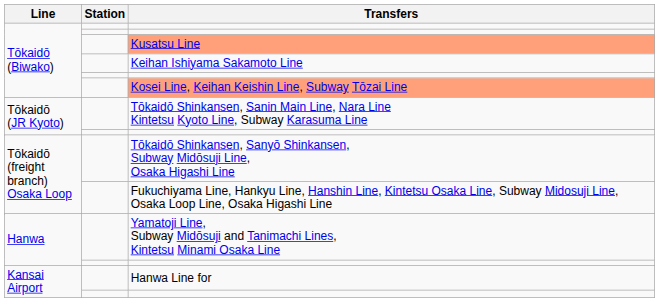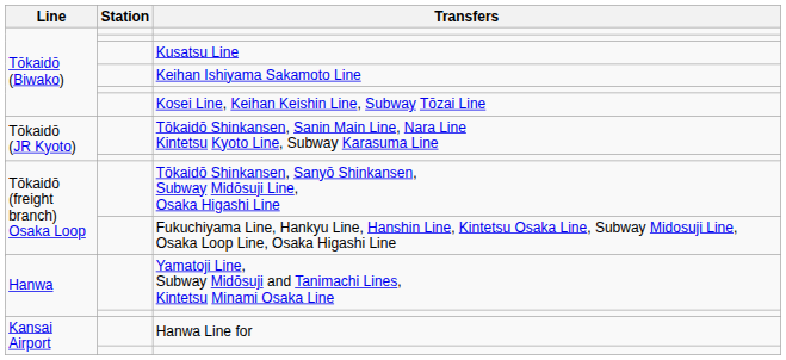Kusatsu Line | Transfers: lightsalmon background -> no background
Kosei Line, Keihan Keishin Line, Subway Tōzai Line | Transfers: lightsalmon background -> no background
